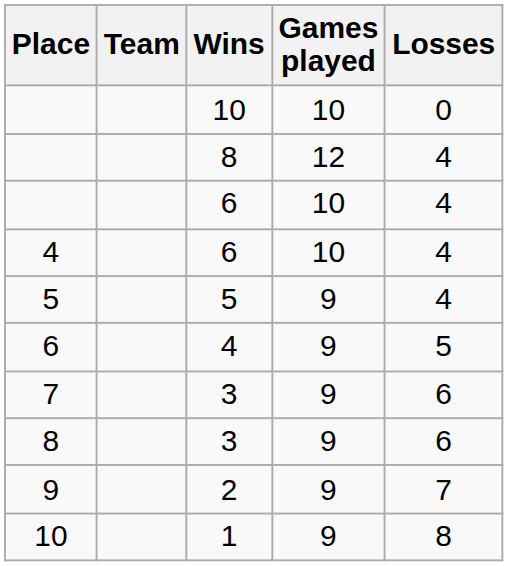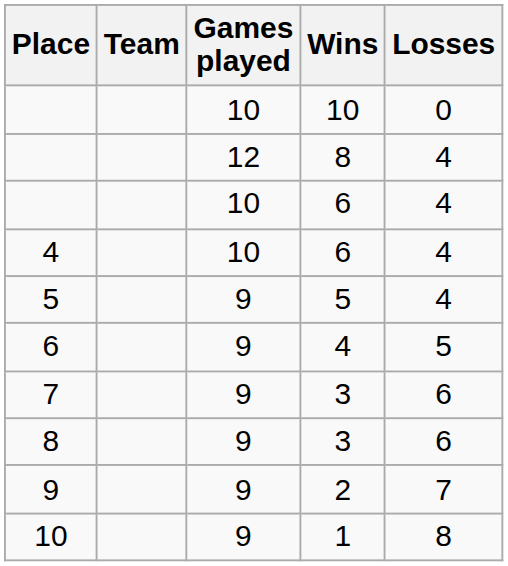columns swapped: Games played <-> Wins
